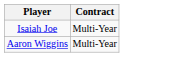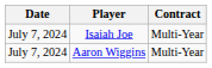+ column: Date | July 7, 2024 | July 7, 2024
